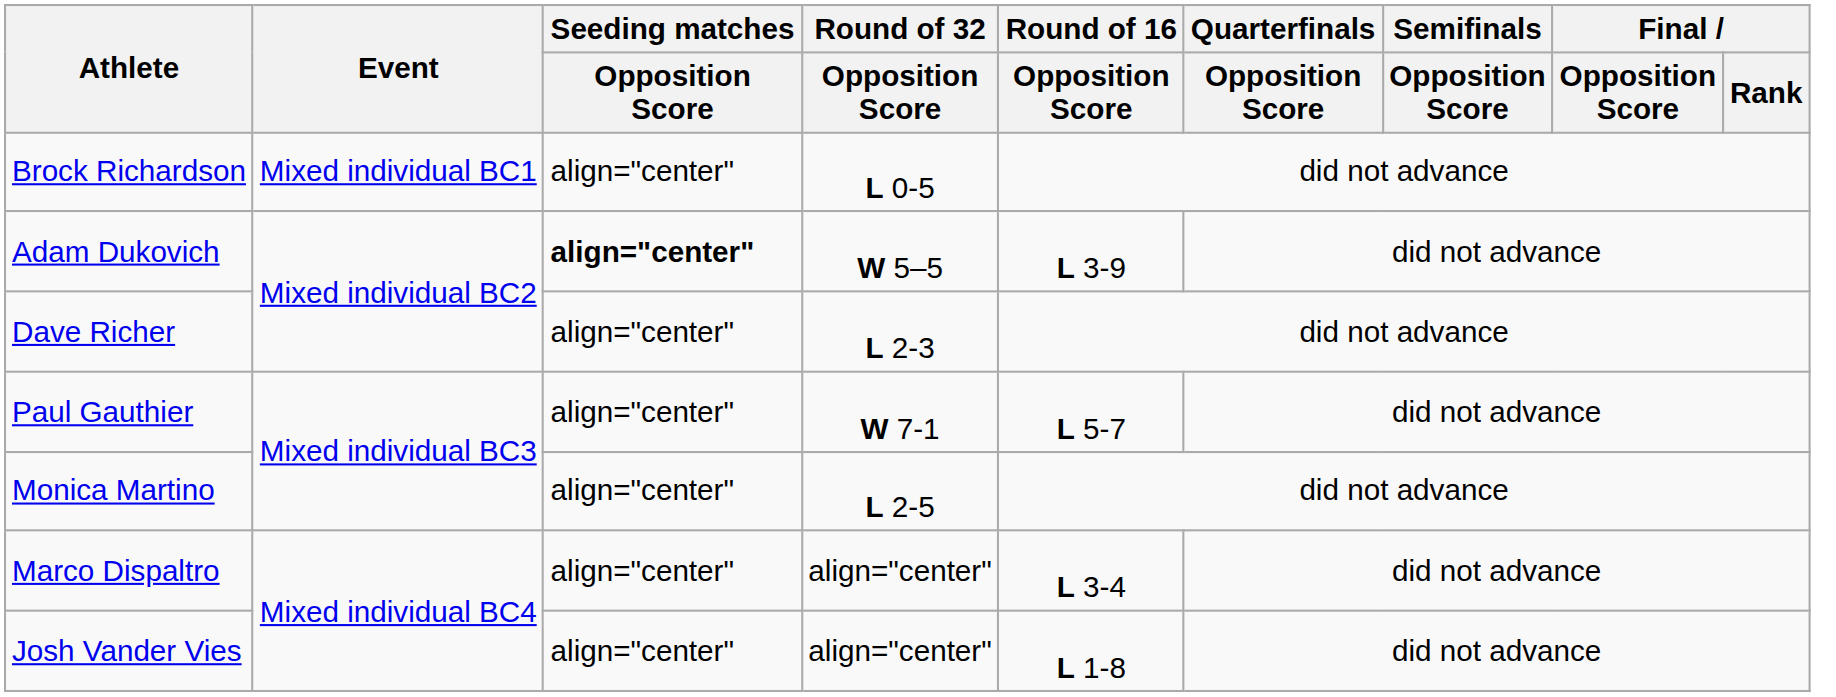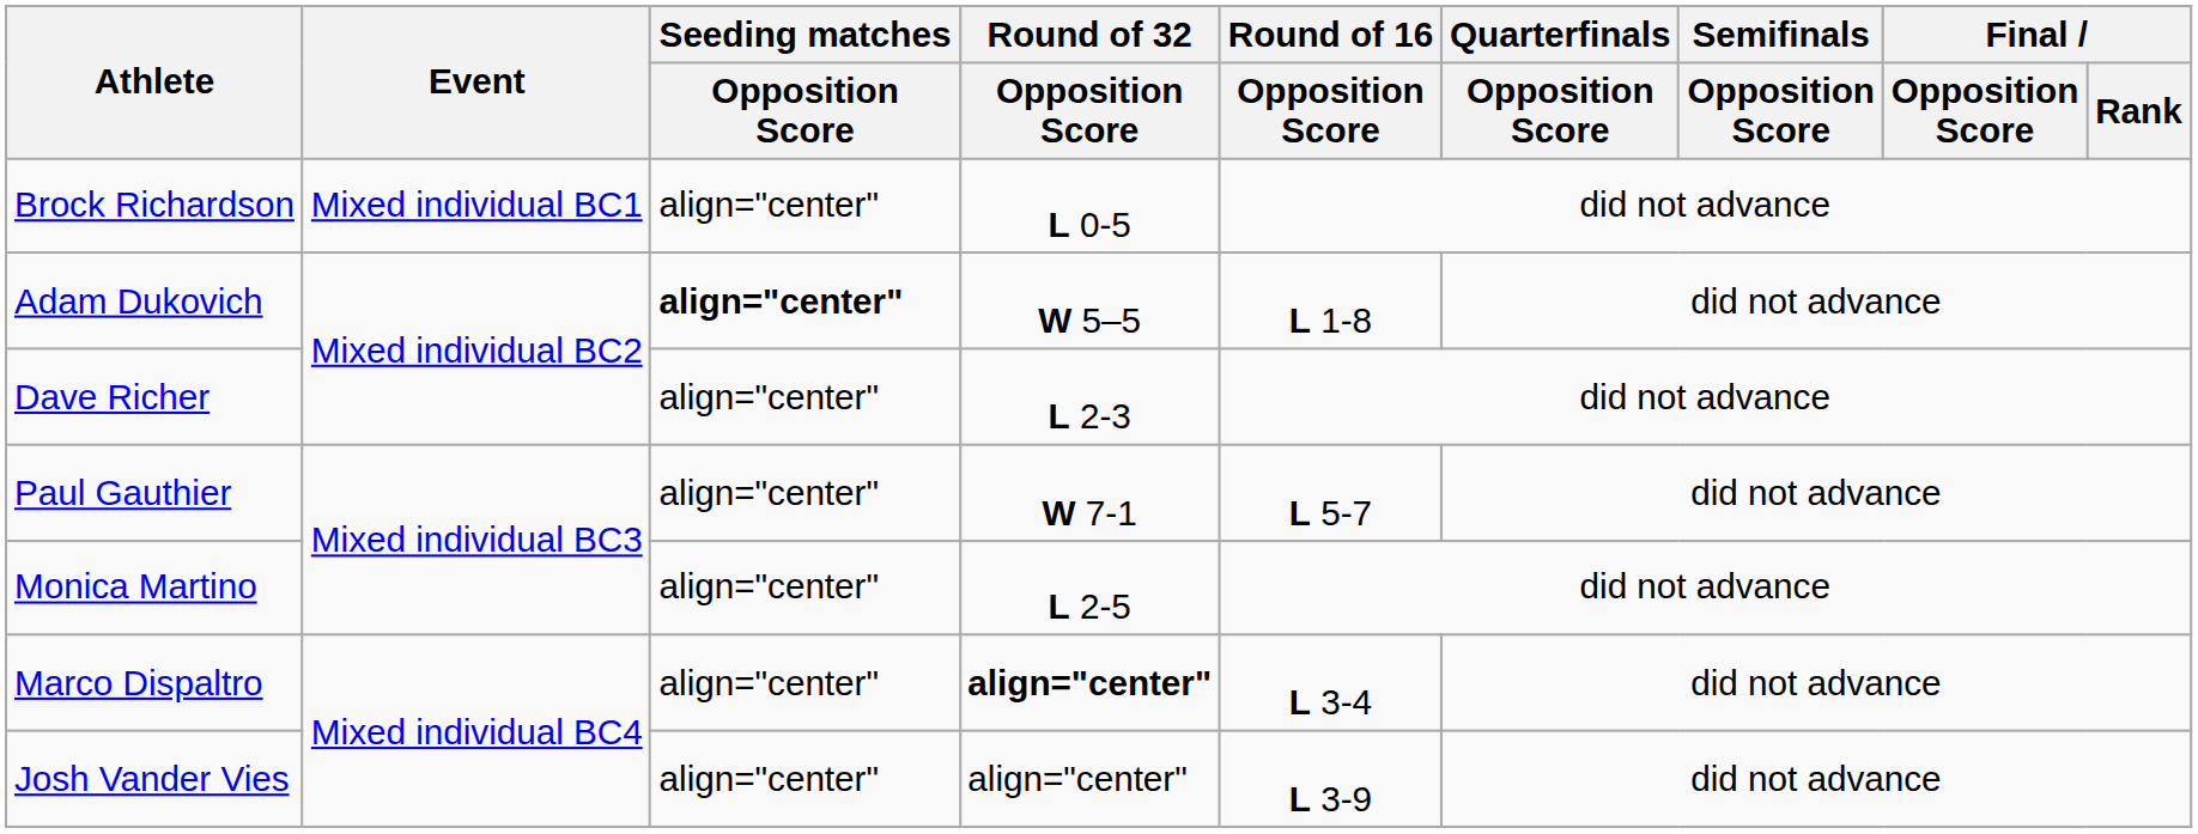Adam Dukovich | Round of 16 / Opposition Score: L 3-9 -> L 1-8
Marco Dispaltro | Round of 32 / Opposition Score: normal -> bold
Josh Vander Vies | Round of 16 / Opposition Score: L 1-8 -> L 3-9
